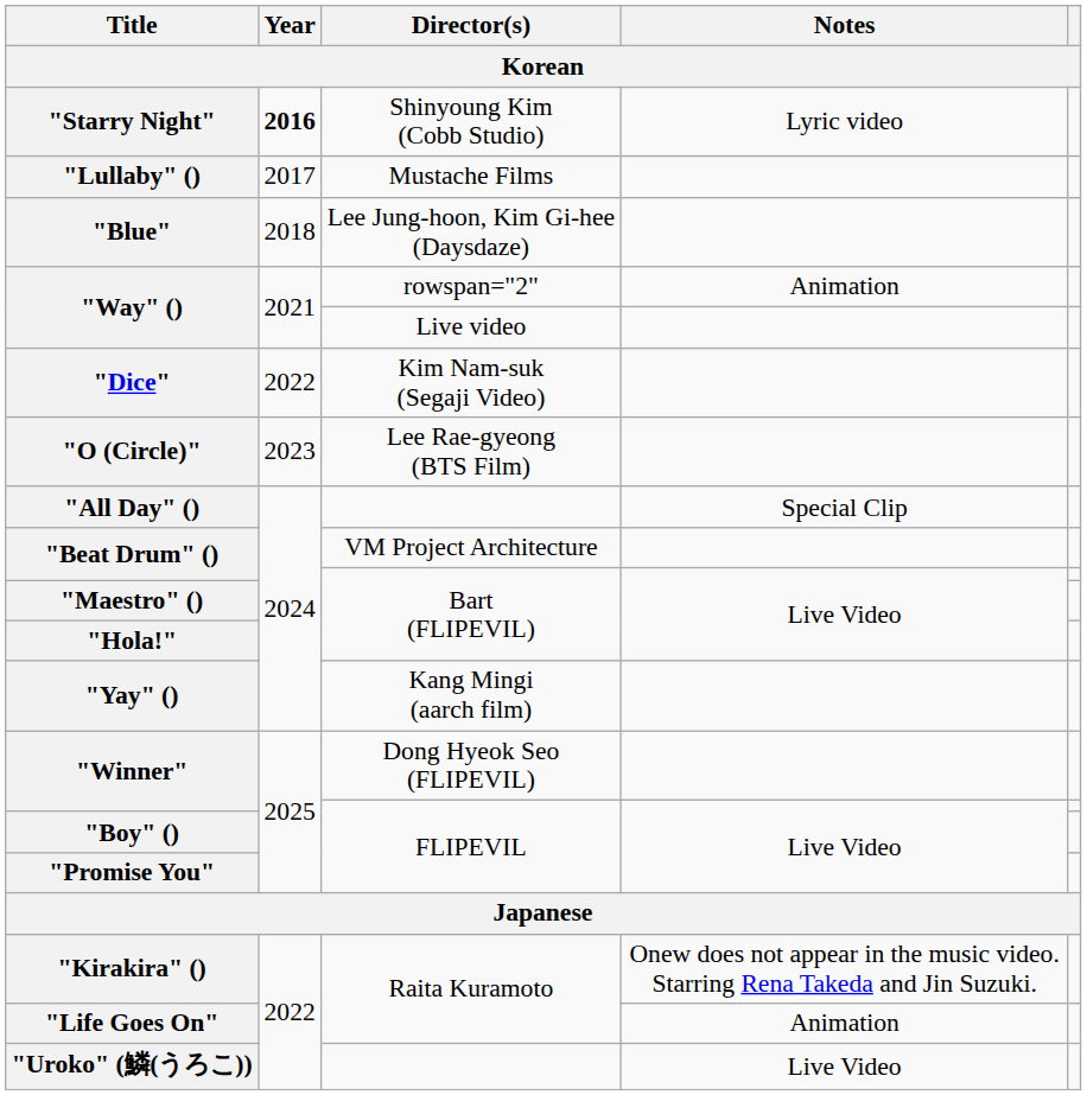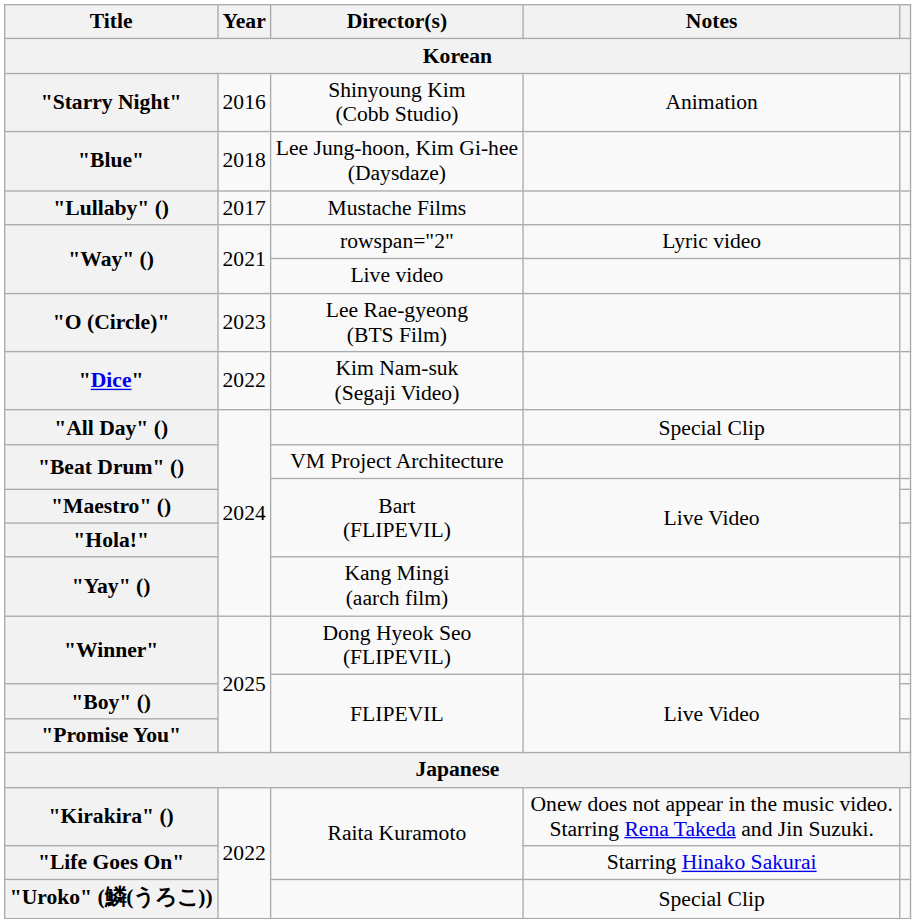"Starry Night" | Year: bold -> normal
"Starry Night" | Notes: Lyric video -> Animation
rows swapped: "Lullaby" () <-> "Blue"
"Way" () / rowspan="2" | Notes: Animation -> Lyric video
rows swapped: "Dice" <-> "O (Circle)"
"Life Goes On" | Notes: Animation -> Starring Hinako Sakurai
"Uroko" (鱗(うろこ)) | Notes: Live Video -> Special Clip
